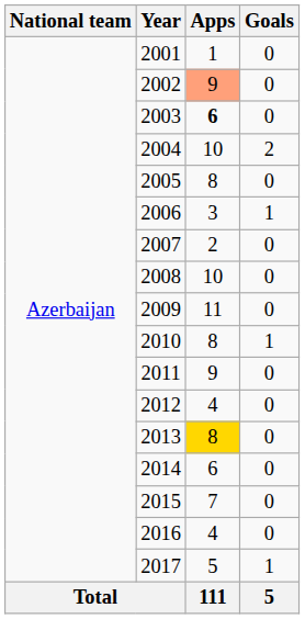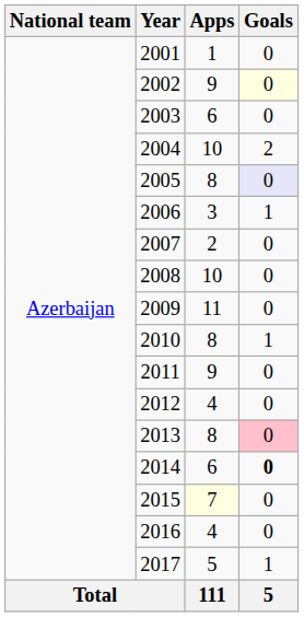2002 | Apps: lightsalmon background -> no background
2002 | Goals: no background -> lightyellow background
2003 | Apps: bold -> normal
2005 | Goals: no background -> lavender background
2013 | Apps: gold background -> no background
2013 | Goals: no background -> pink background
2014 | Goals: normal -> bold
2015 | Apps: no background -> lightyellow background
